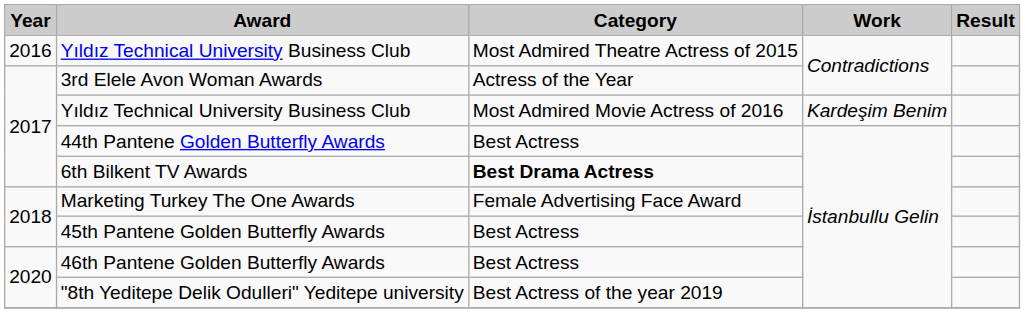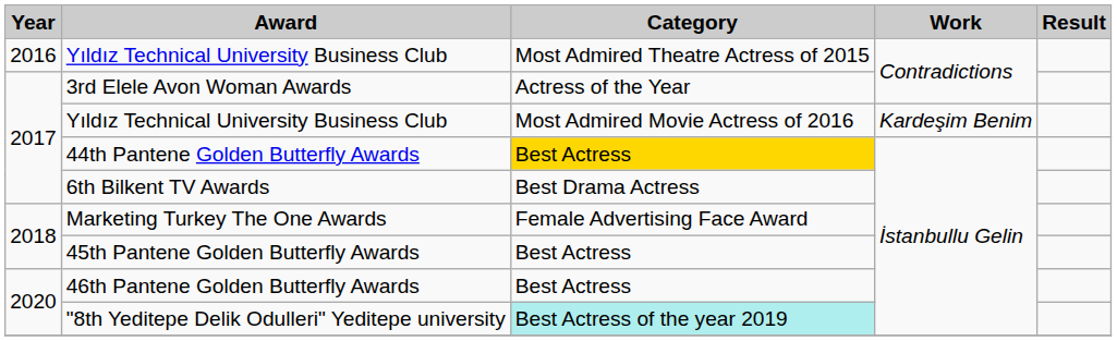44th Pantene Golden Butterfly Awards | Category: no background -> gold background
6th Bilkent TV Awards | Category: bold -> normal
"8th Yeditepe Delik Odulleri" Yeditepe university | Category: no background -> paleturquoise background
